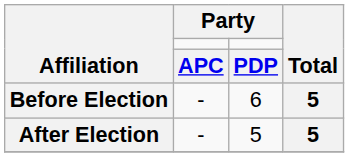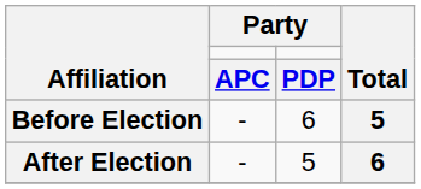After Election | Total: 5 -> 6
